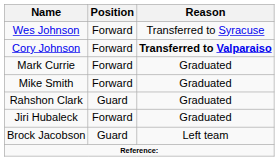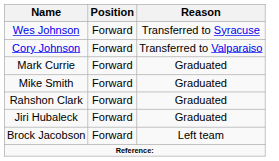Cory Johnson | Reason: bold -> normal
Rahshon Clark | Position: Guard -> Forward
Brock Jacobson | Position: Guard -> Forward
